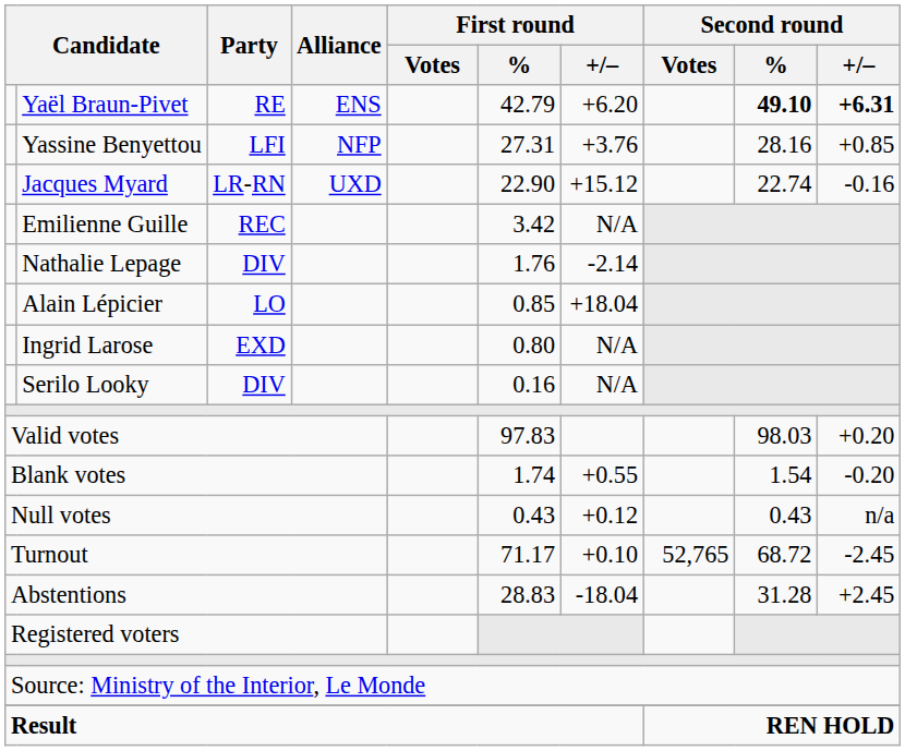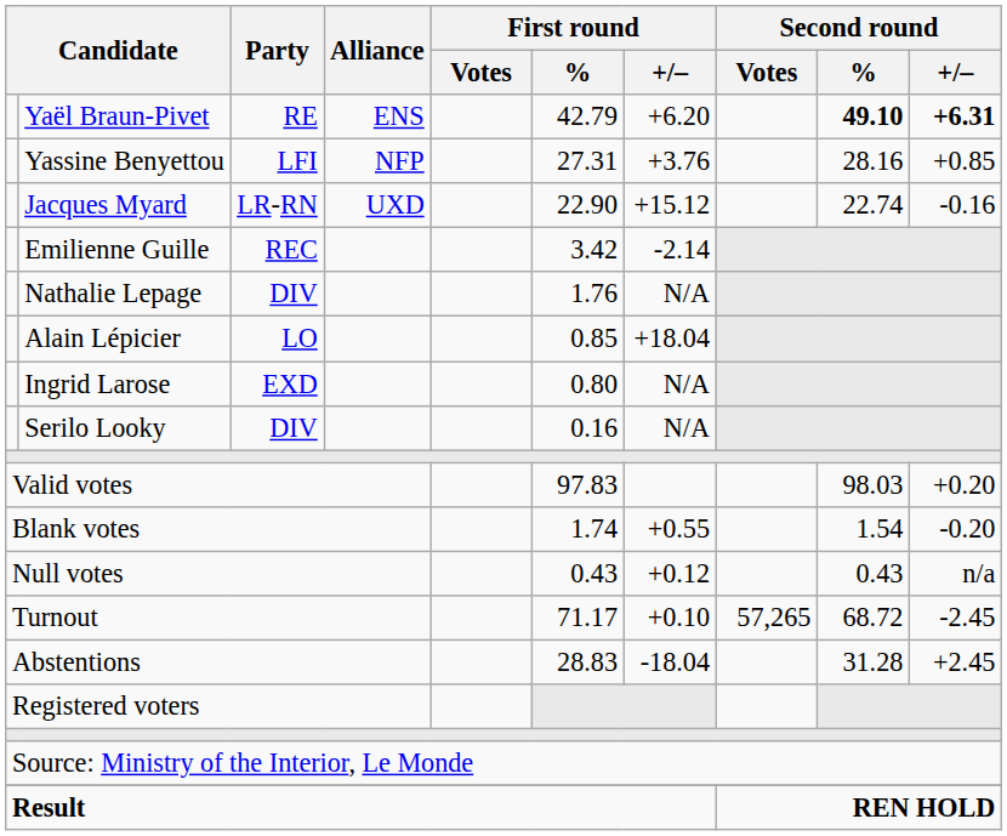Emilienne Guille | First round / +/–: N/A -> -2.14
Nathalie Lepage | First round / +/–: -2.14 -> N/A
Turnout | Second round / Votes: 52,765 -> 57,265
